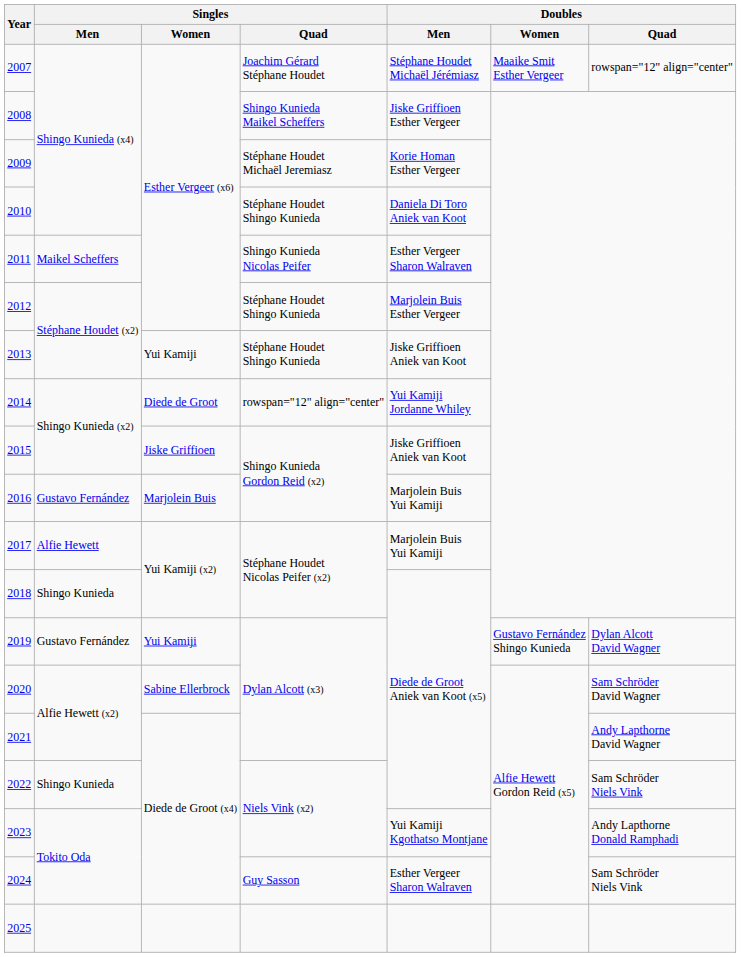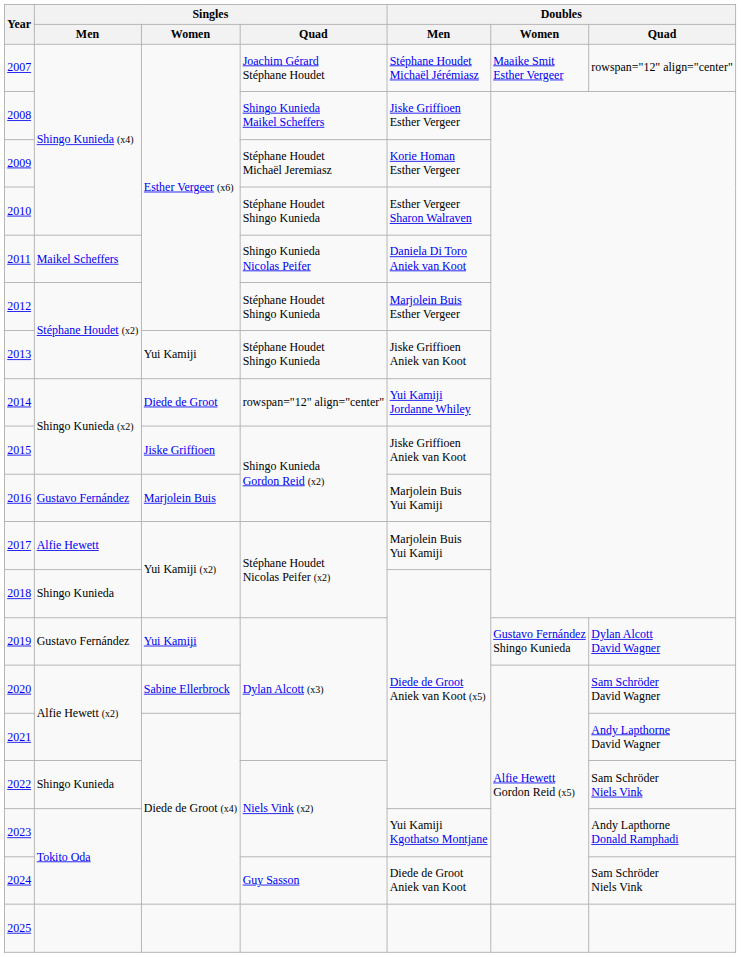2010 | Doubles / Men: Daniela Di Toro Aniek van Koot -> Esther Vergeer Sharon Walraven
2011 | Doubles / Men: Esther Vergeer Sharon Walraven -> Daniela Di Toro Aniek van Koot
2024 | Doubles / Men: Esther Vergeer Sharon Walraven -> Diede de Groot Aniek van Koot
